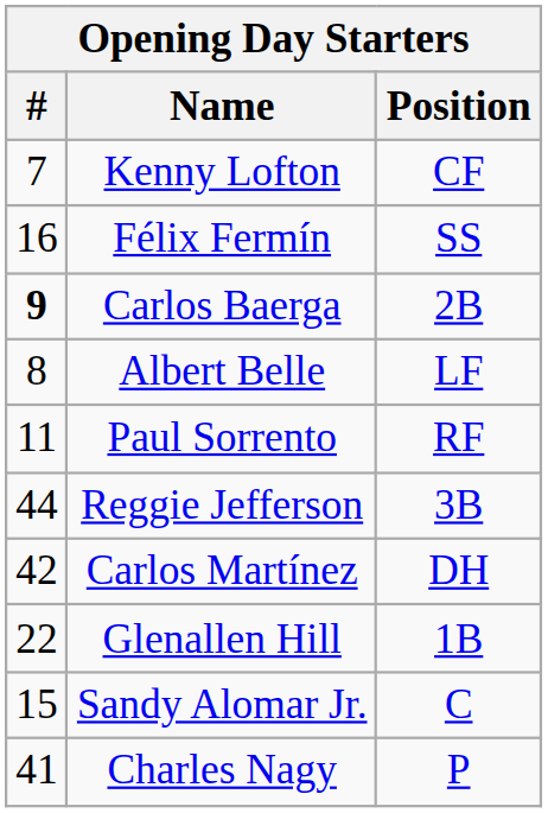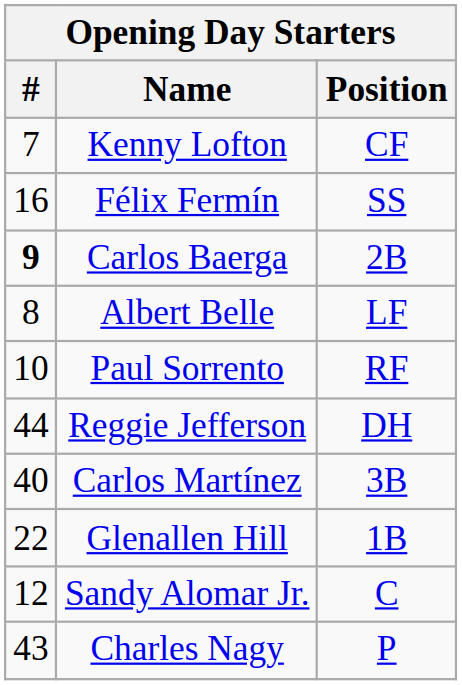Paul Sorrento | #: 11 -> 10
Reggie Jefferson | Position: 3B -> DH
Carlos Martínez | #: 42 -> 40
Carlos Martínez | Position: DH -> 3B
Sandy Alomar Jr. | #: 15 -> 12
Charles Nagy | #: 41 -> 43
